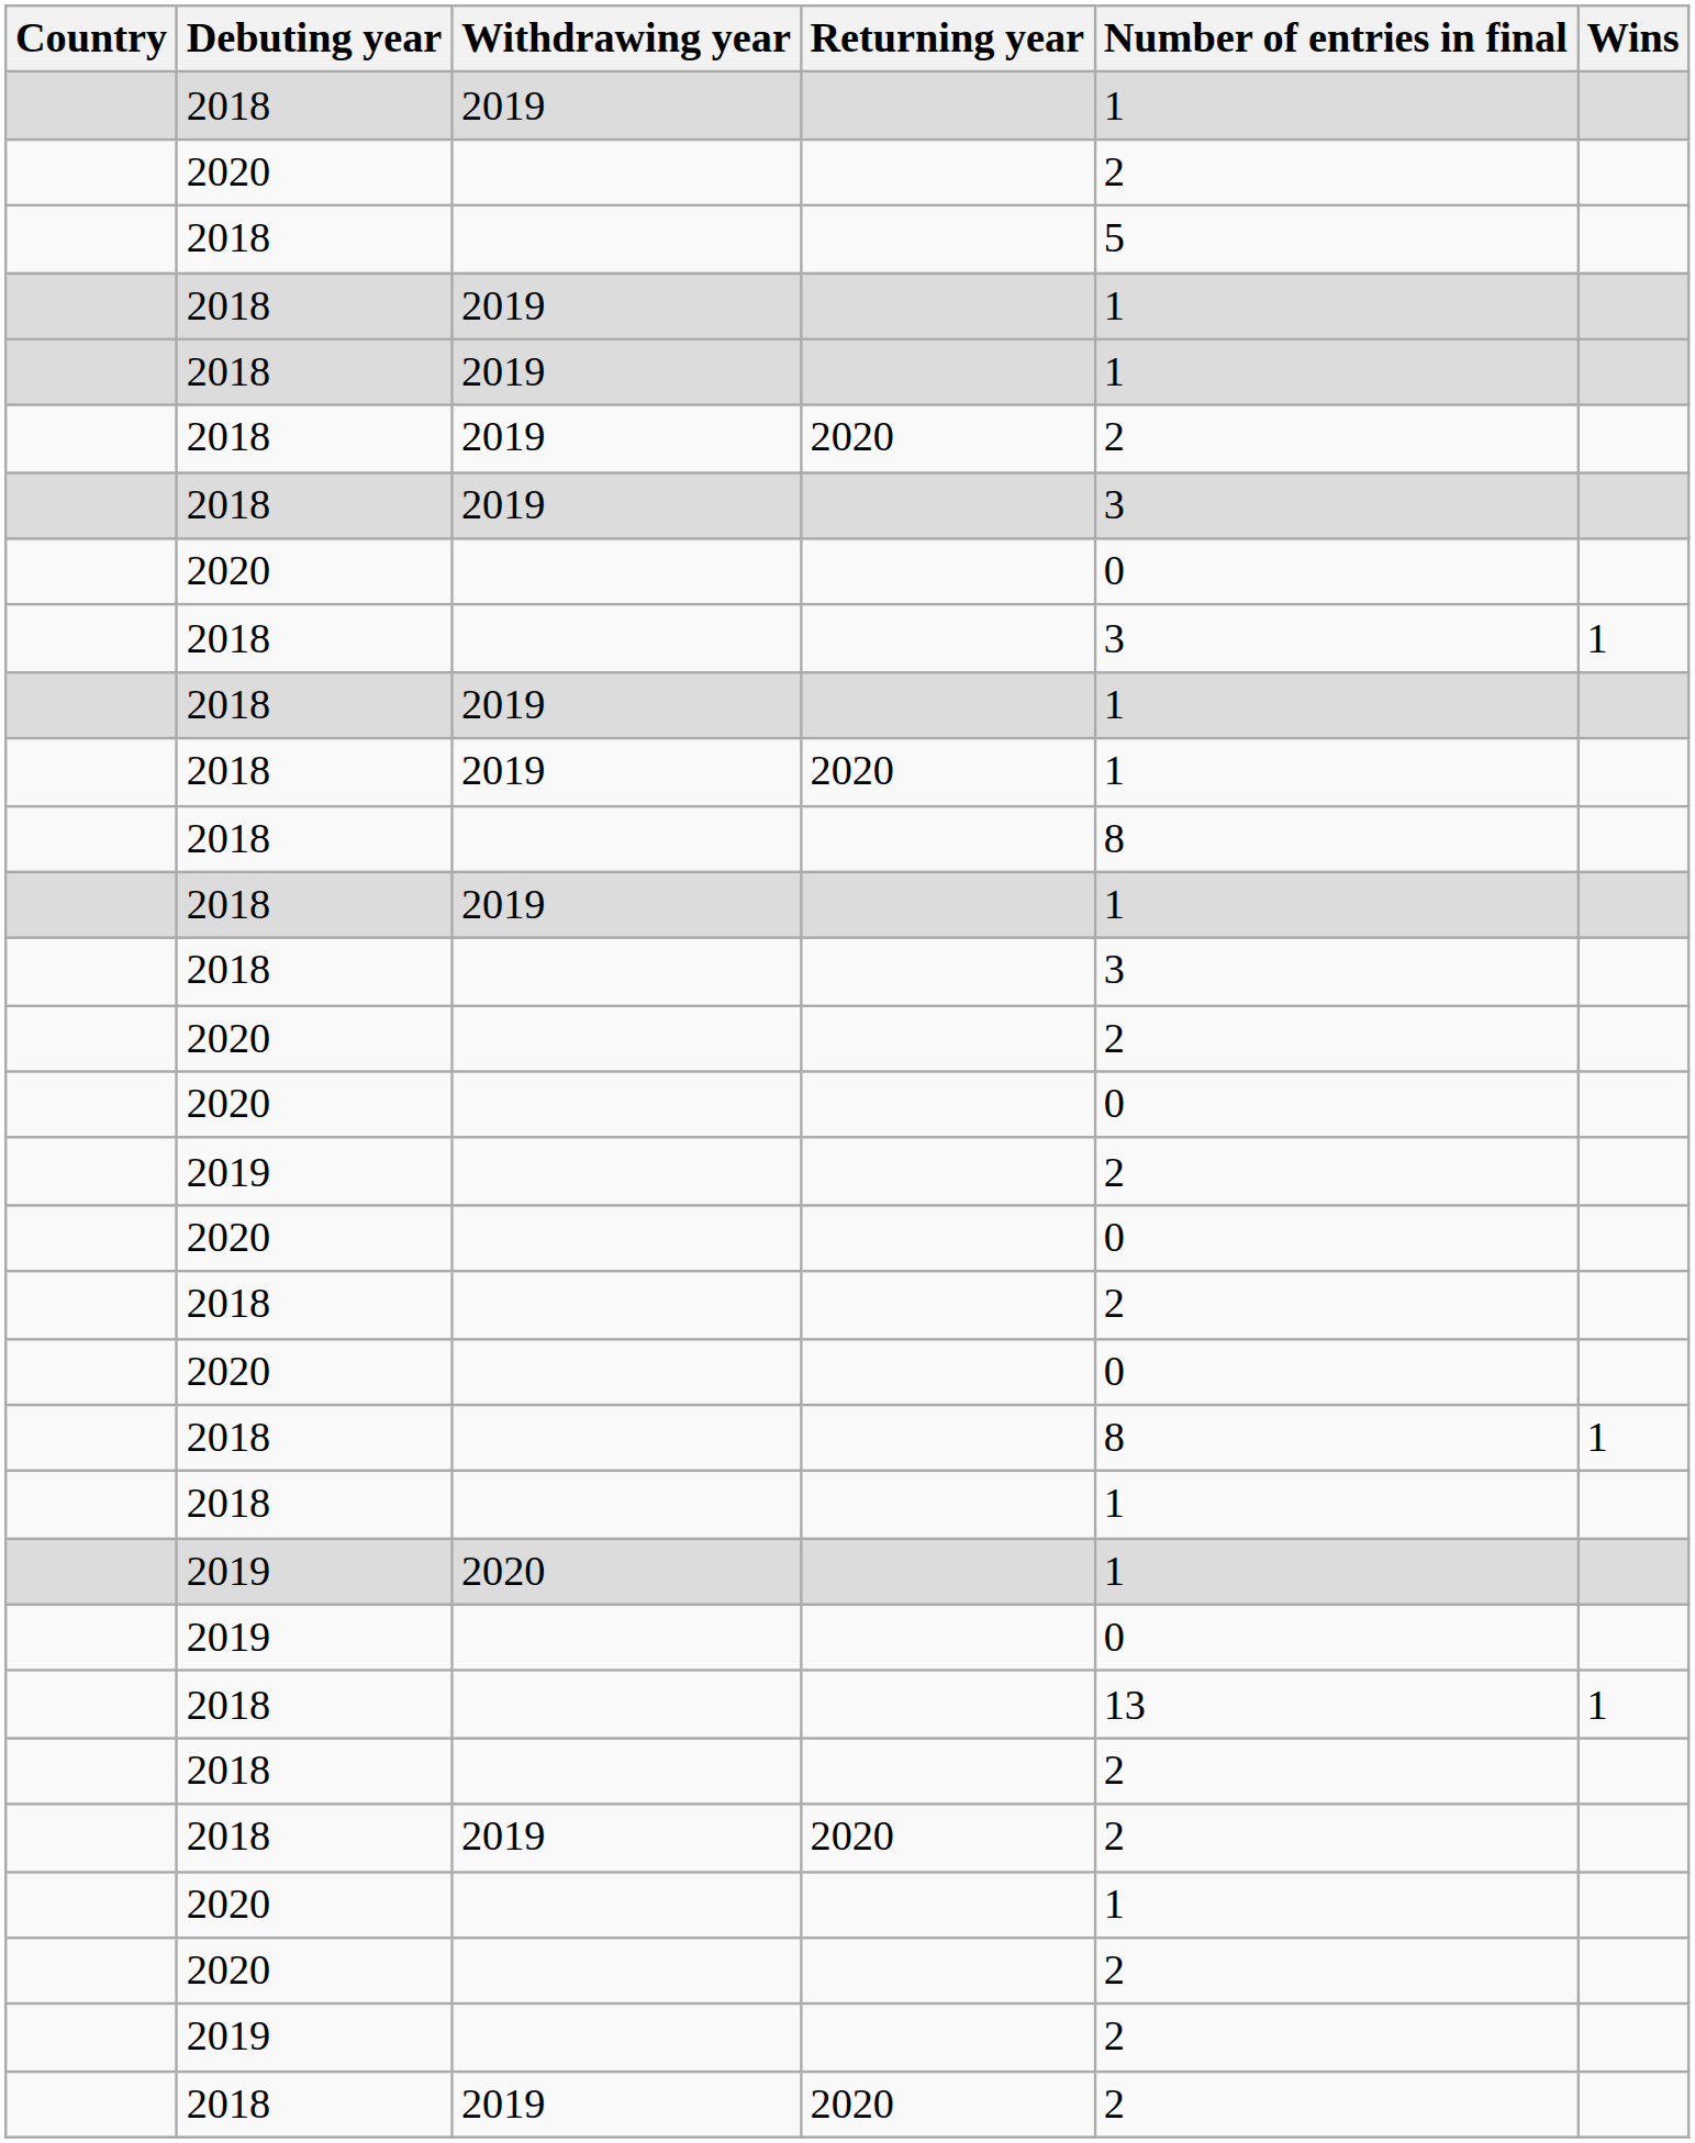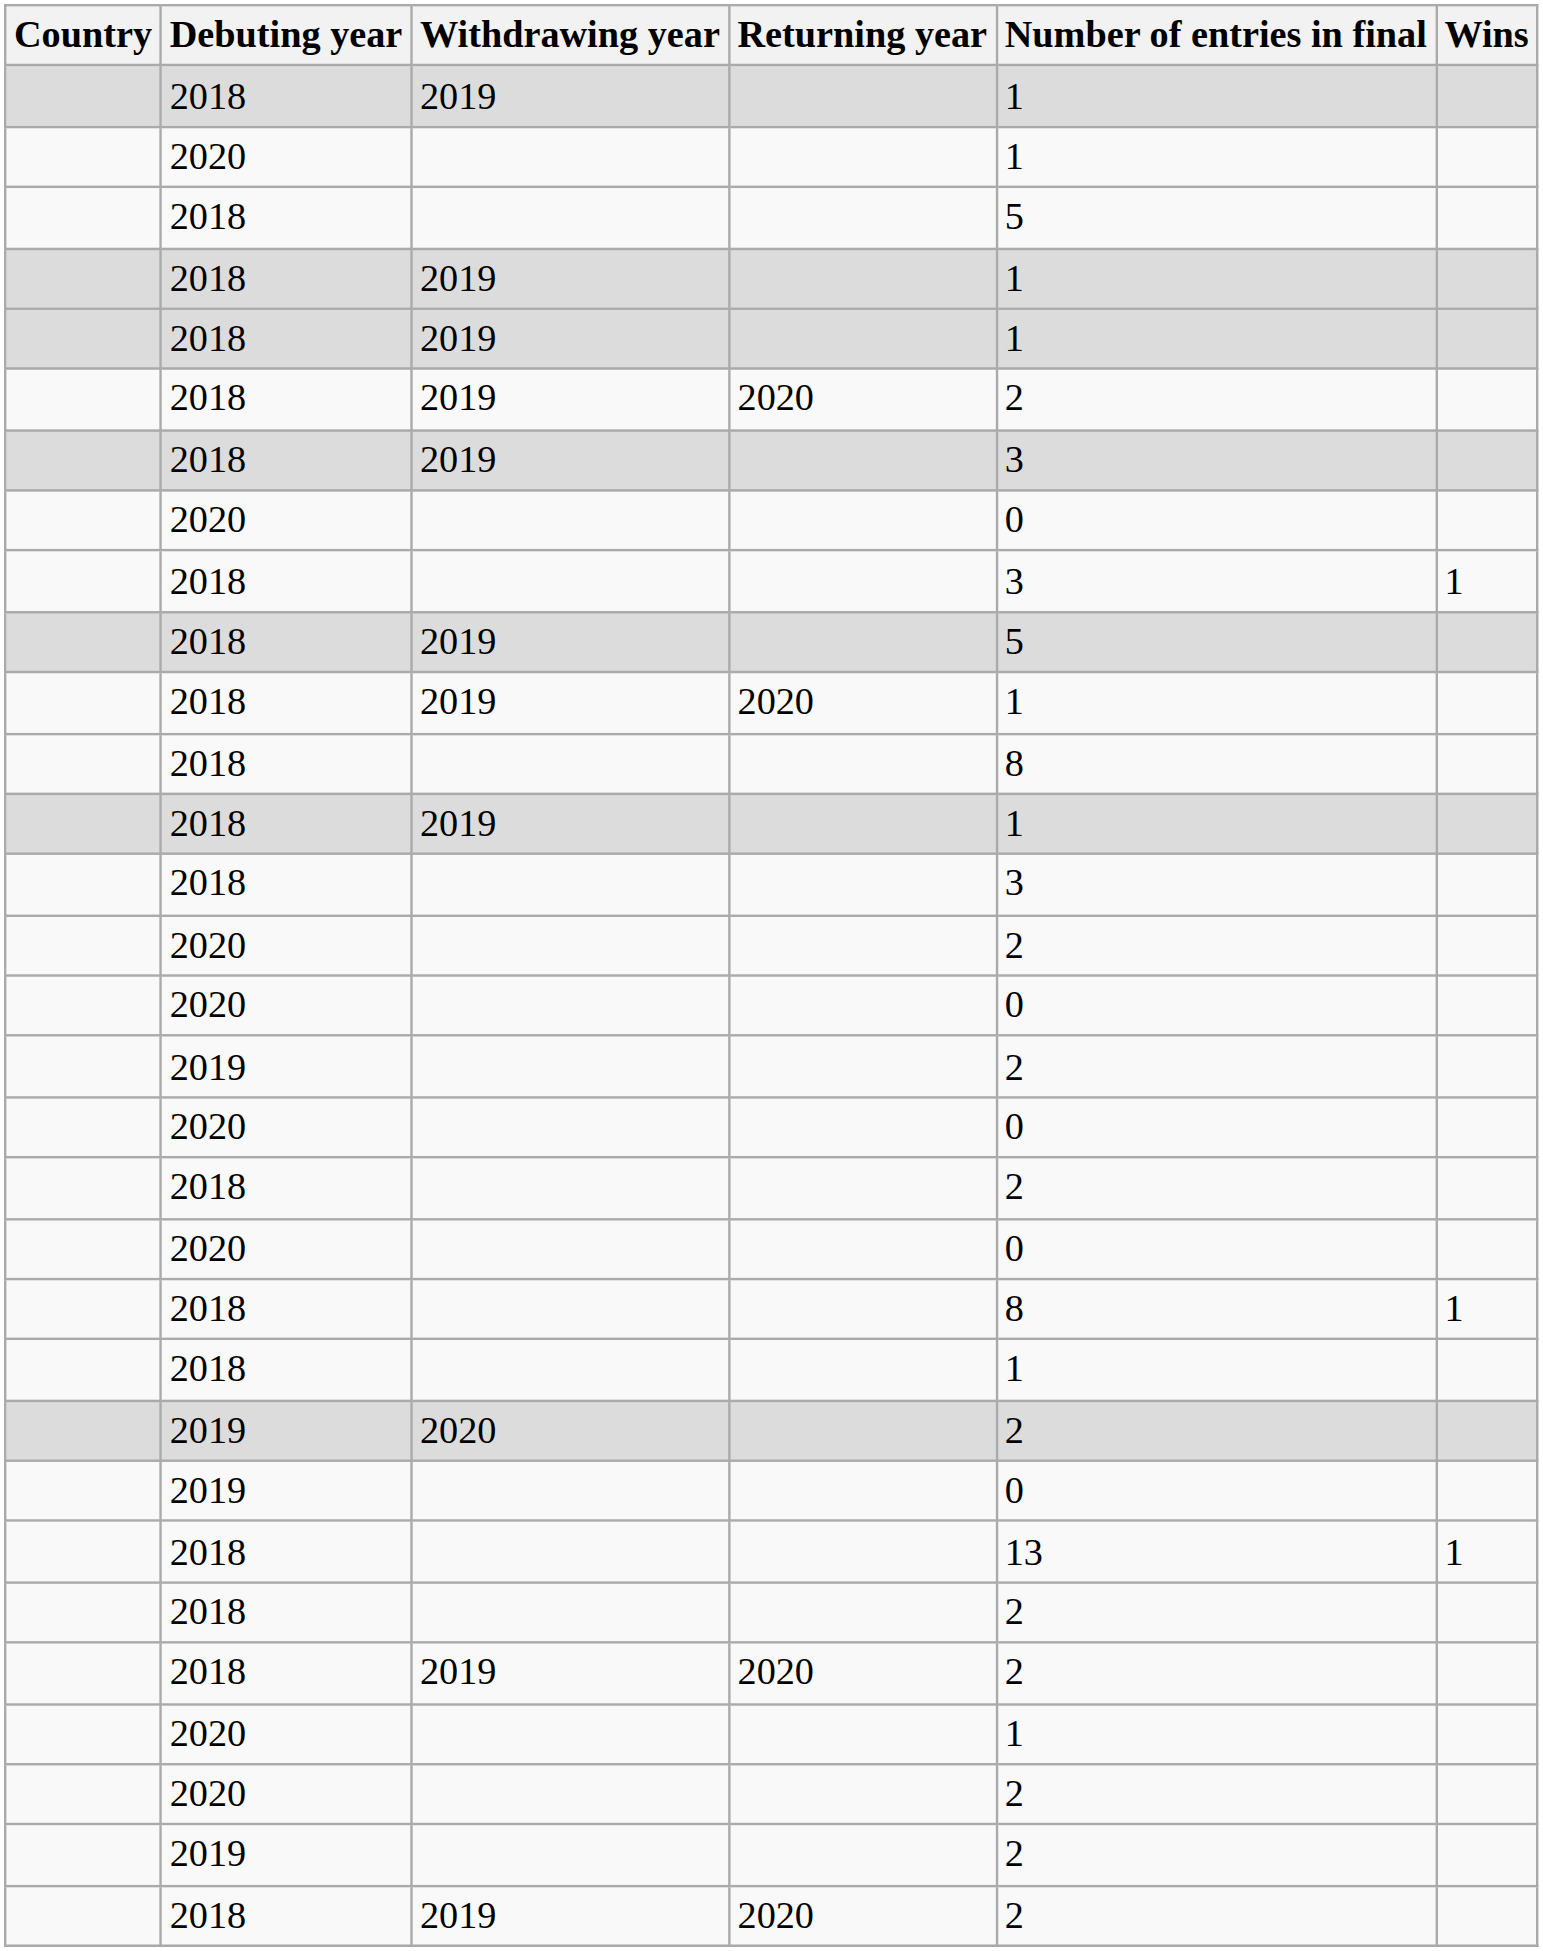row 3 | Number of entries in final: 2 -> 1
row 11 | Number of entries in final: 1 -> 5
row 24 | Number of entries in final: 1 -> 2
